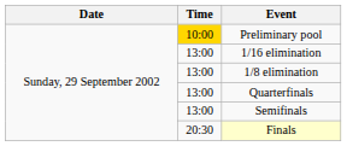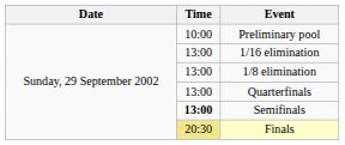Preliminary pool | Time: gold background -> no background
Semifinals | Time: normal -> bold
Finals | Time: no background -> khaki background
